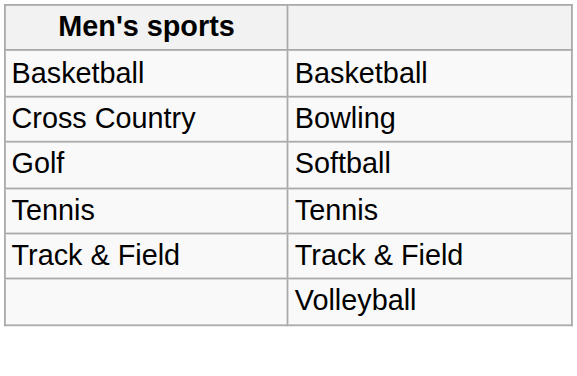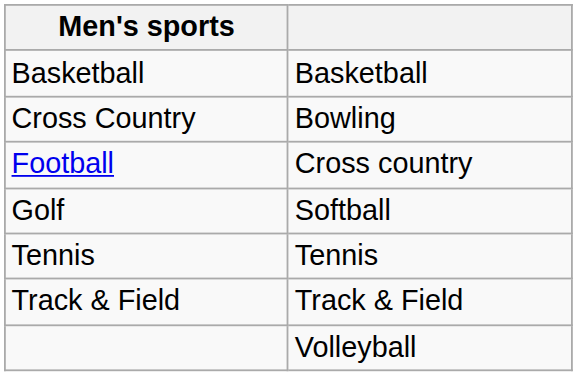+ row: Football | Cross country
